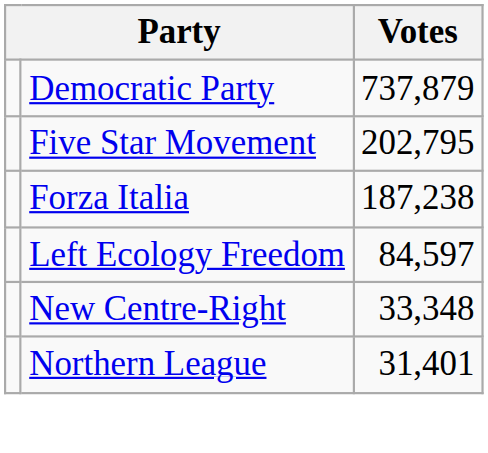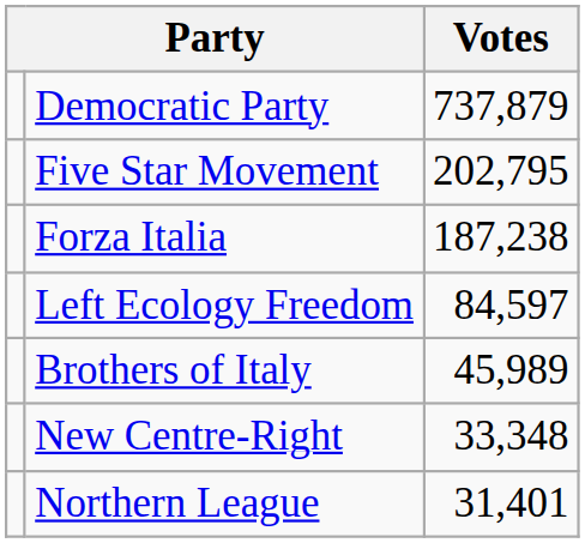+ row: Brothers of Italy | 45,989
